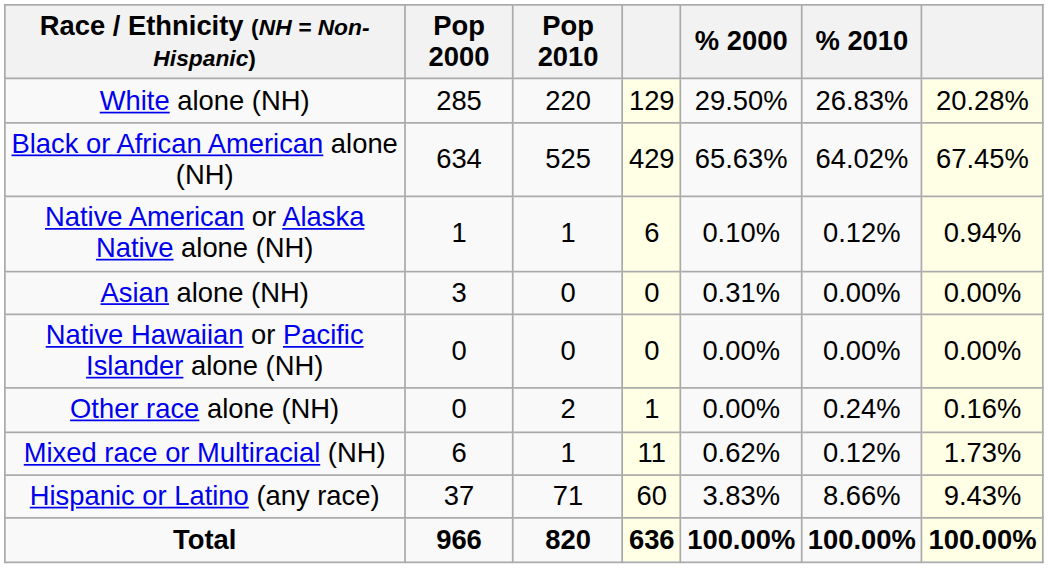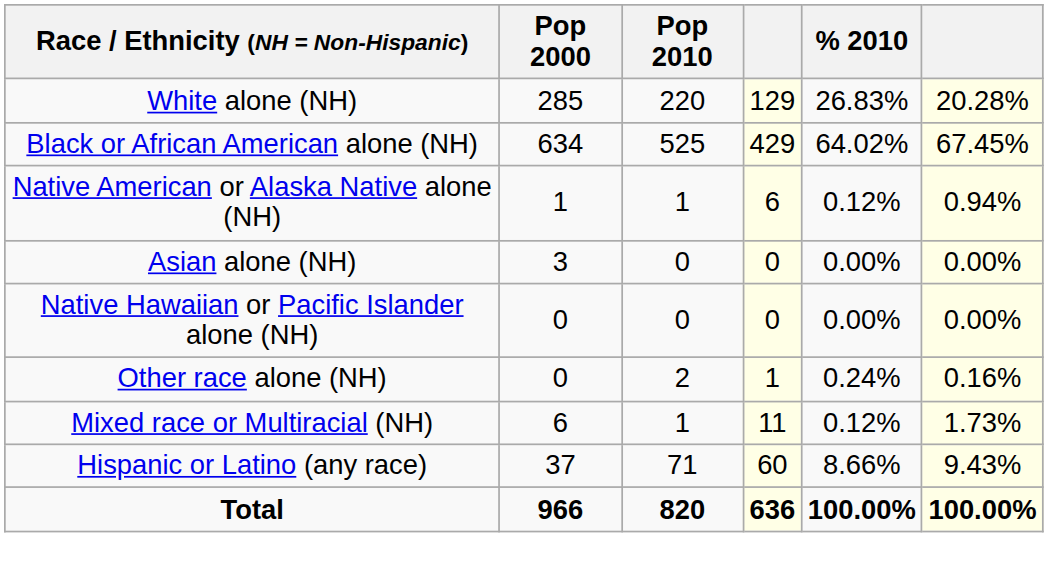- column: % 2000 | 29.50% | 65.63% | 0.10% | 0.31% | 0.00% | 0.00% | 0.62% | 3.83% | 100.00%
